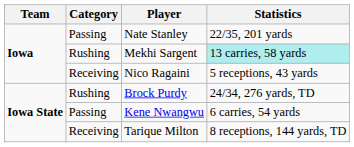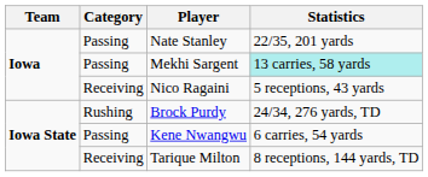Mekhi Sargent | Category: Rushing -> Passing
